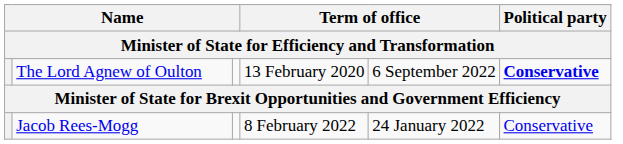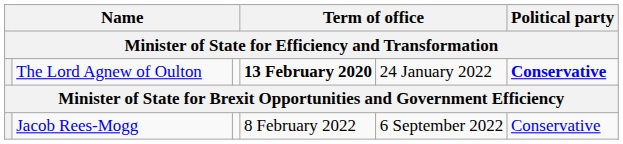The Lord Agnew of Oulton | column 4: normal -> bold
The Lord Agnew of Oulton | column 5: 6 September 2022 -> 24 January 2022
Jacob Rees-Mogg | column 5: 24 January 2022 -> 6 September 2022
